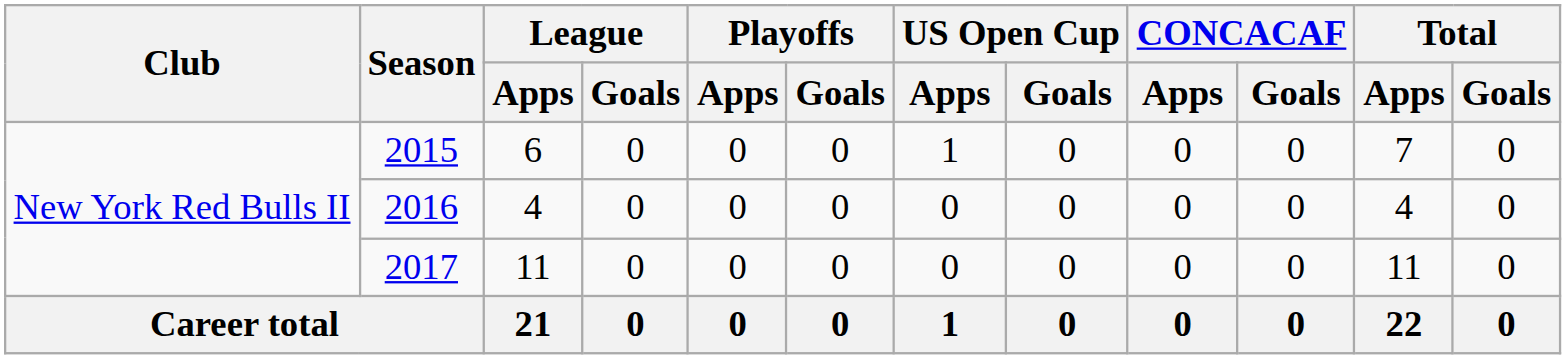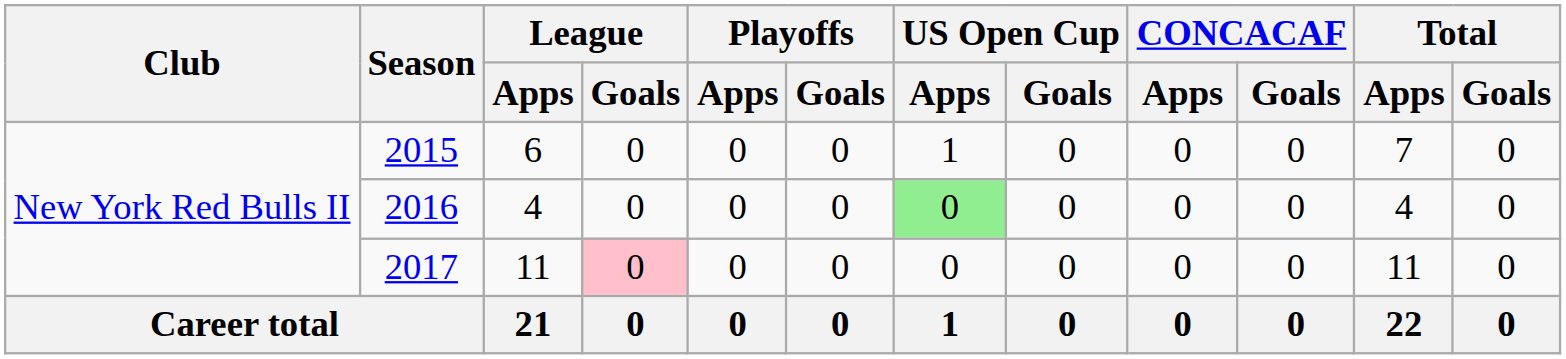2016 | US Open Cup / Apps: no background -> lightgreen background
2017 | League / Goals: no background -> pink background
